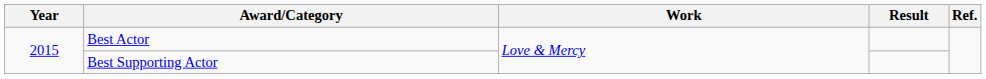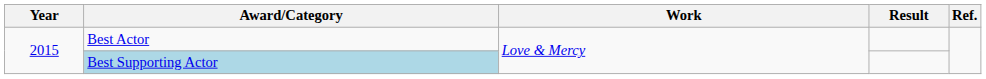Best Supporting Actor | Award/Category: no background -> lightblue background
